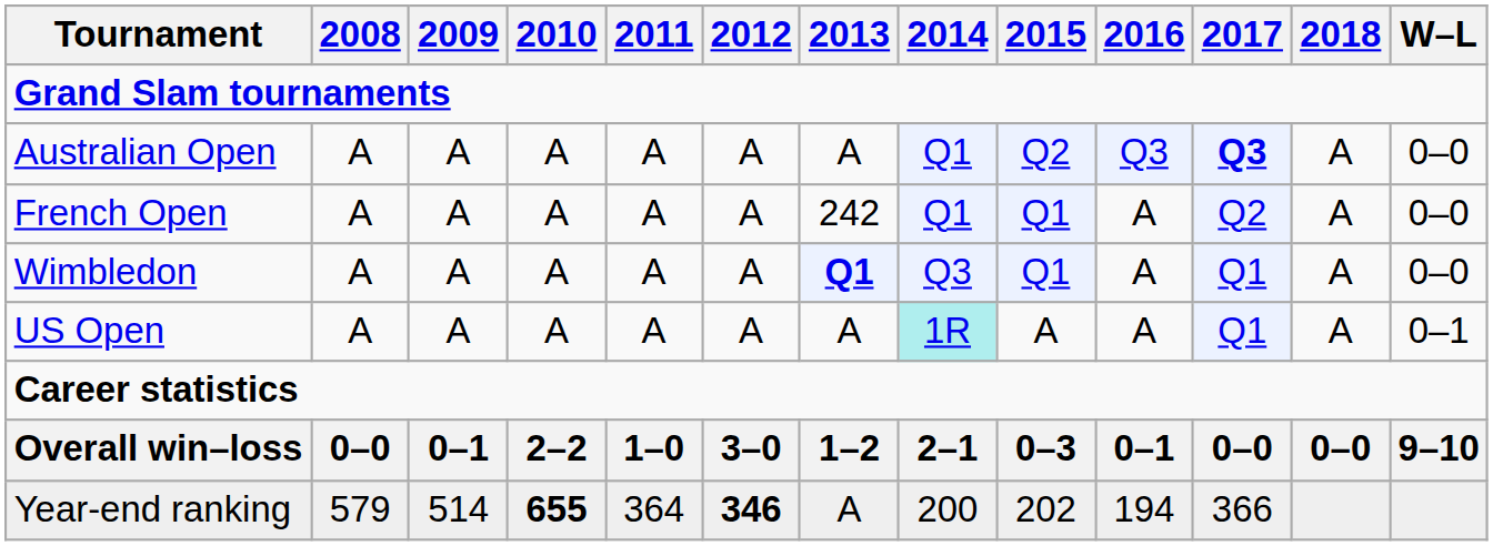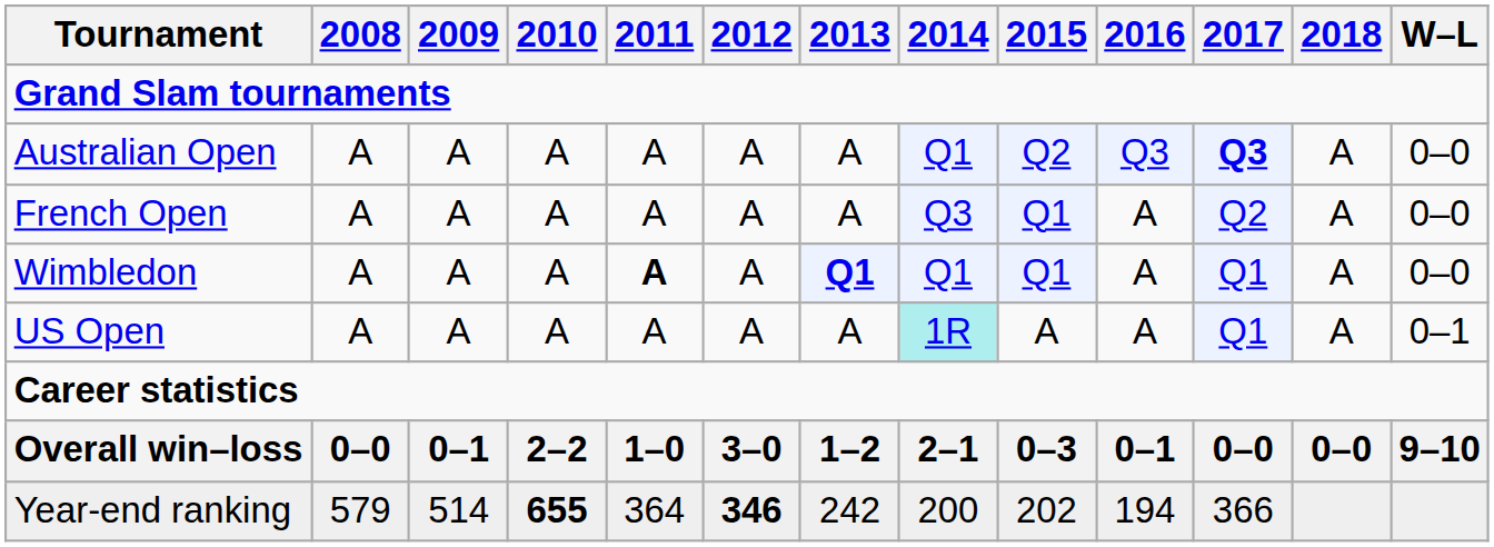French Open | 2013: 242 -> A
French Open | 2014: Q1 -> Q3
Wimbledon | 2011: normal -> bold
Wimbledon | 2014: Q3 -> Q1
Year-end ranking | 2013: A -> 242
